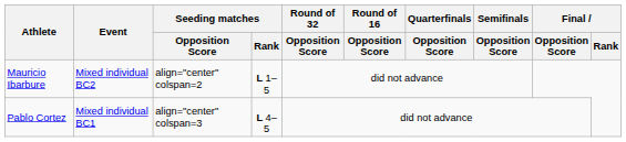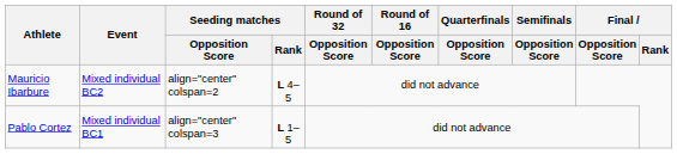Mauricio Ibarbure | Seeding matches / Rank: L 1–5 -> L 4–5
Pablo Cortez | Seeding matches / Rank: L 4–5 -> L 1–5
